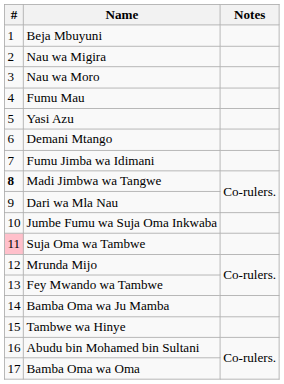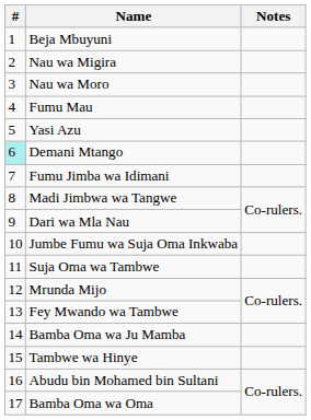Demani Mtango | #: no background -> paleturquoise background
Madi Jimbwa wa Tangwe | #: bold -> normal
Suja Oma wa Tambwe | #: pink background -> no background
